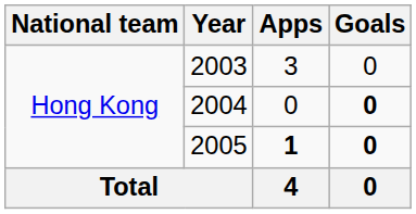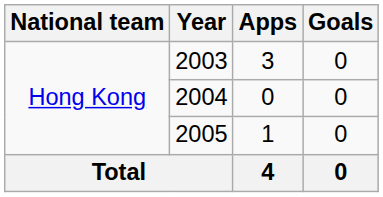2004 | Goals: bold -> normal
2005 | Apps: bold -> normal
2005 | Goals: bold -> normal
